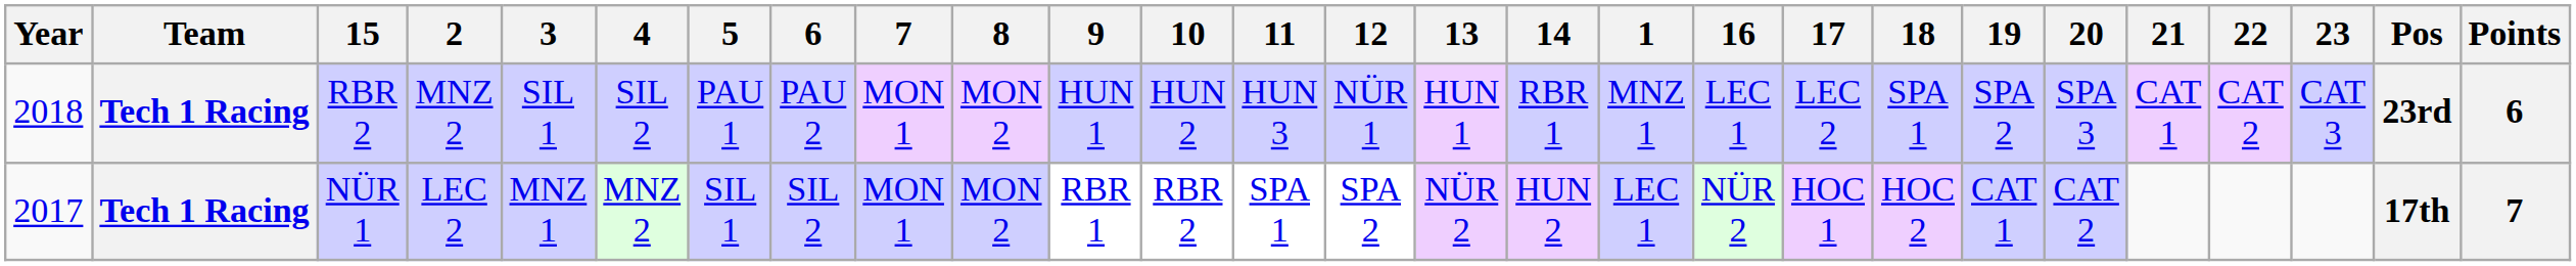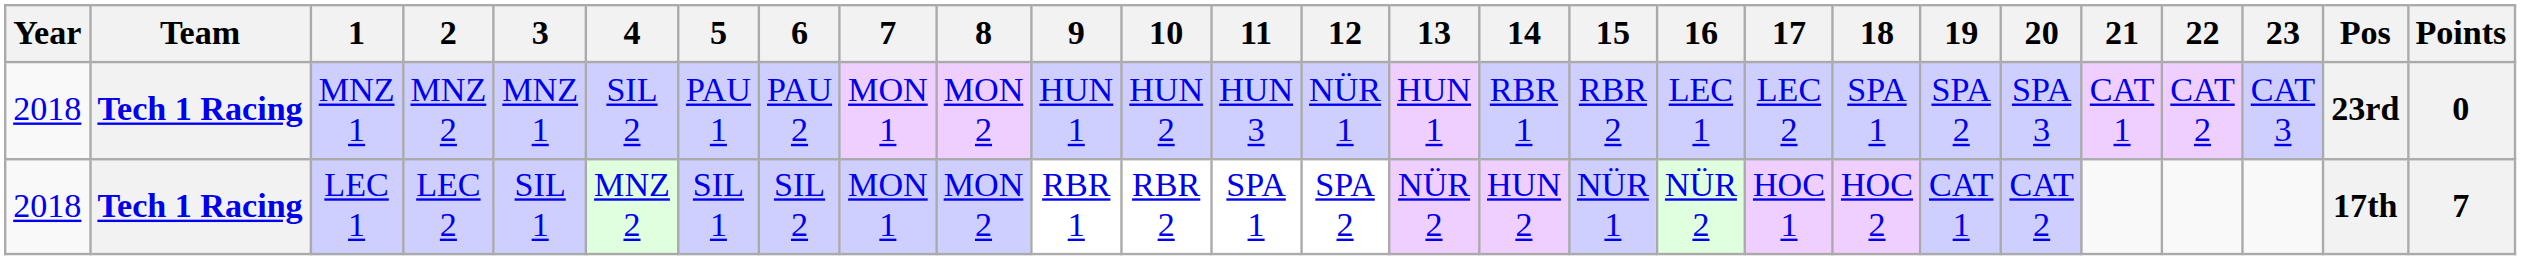columns swapped: 1 <-> 15
row 2 | 3: SIL 1 -> MNZ 1
row 2 | Points: 6 -> 0
row 3 | Year: 2017 -> 2018
row 3 | 3: MNZ 1 -> SIL 1
